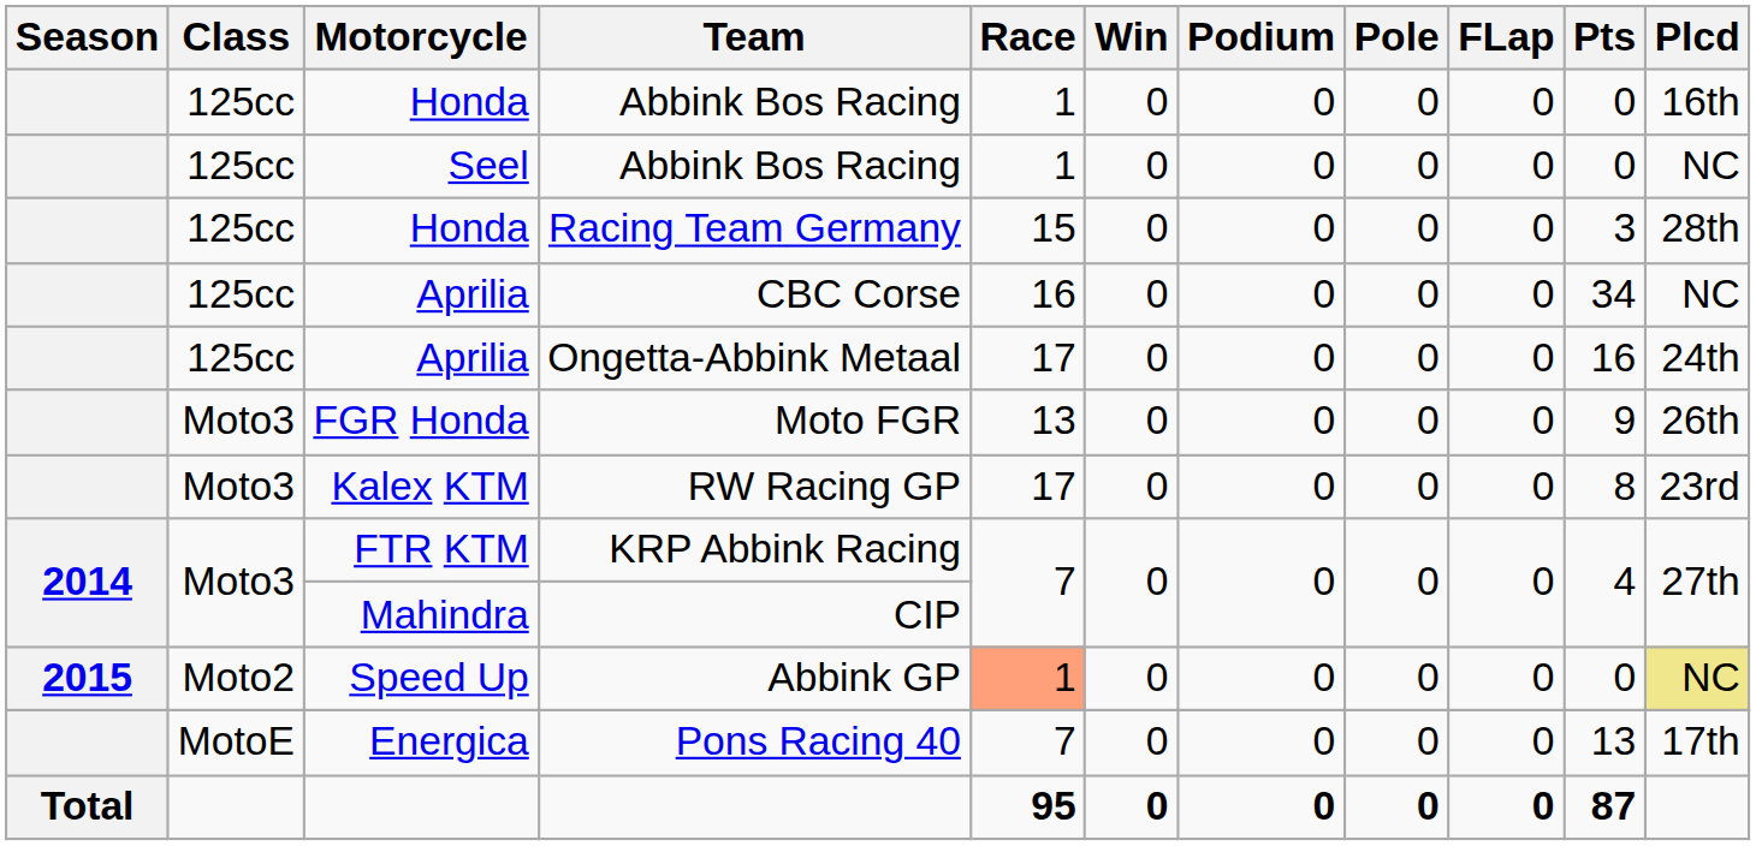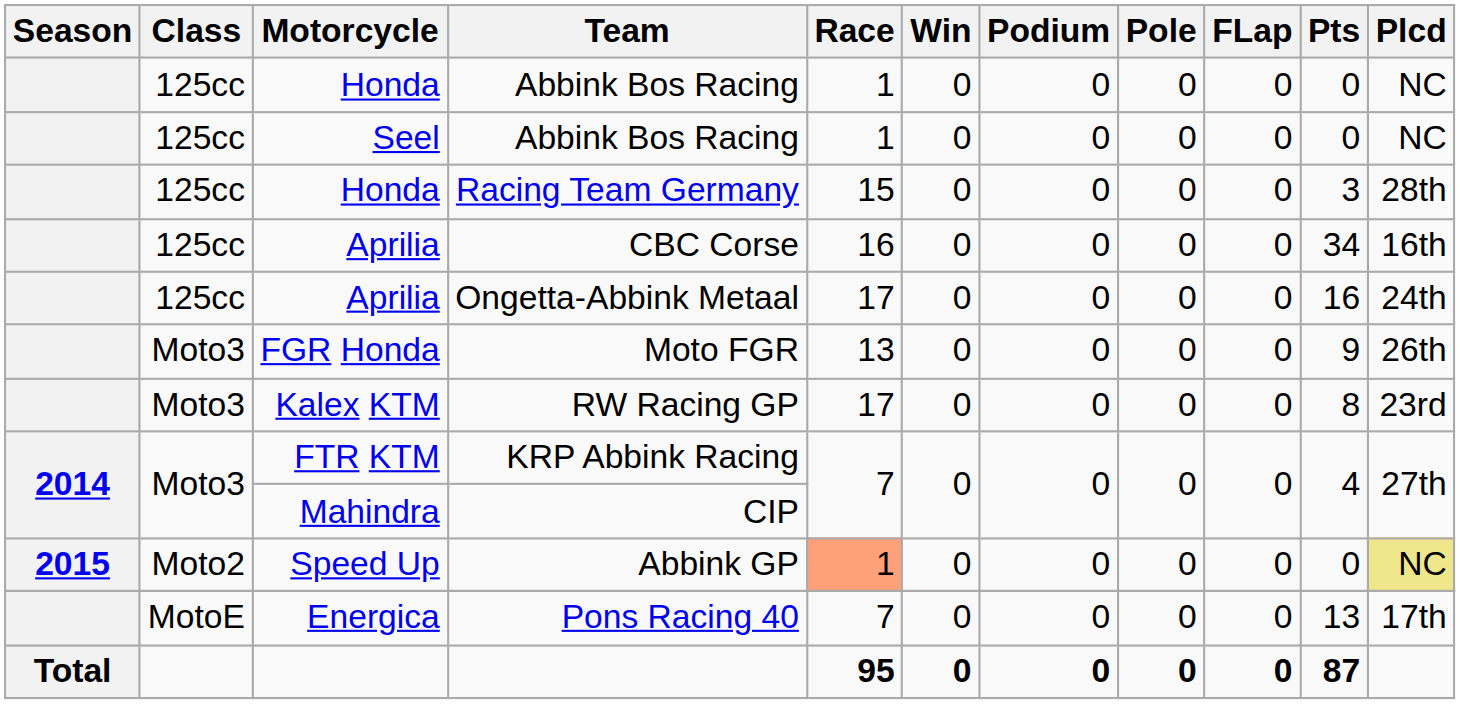Honda / Abbink Bos Racing | Plcd: 16th -> NC
CBC Corse | Plcd: NC -> 16th
